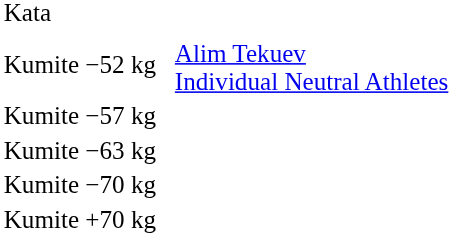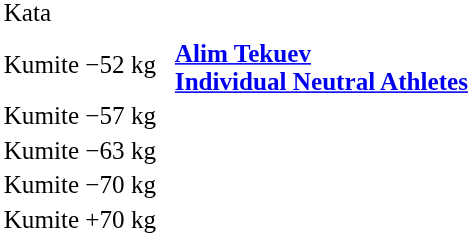Kumite −52 kg / Alim Tekuev Individual Neutral Athletes | column 2: normal -> bold
